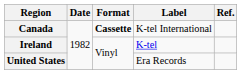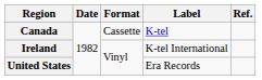Canada | Format: bold -> normal
Canada | Label: K-tel International -> K-tel
Ireland | Label: K-tel -> K-tel International
